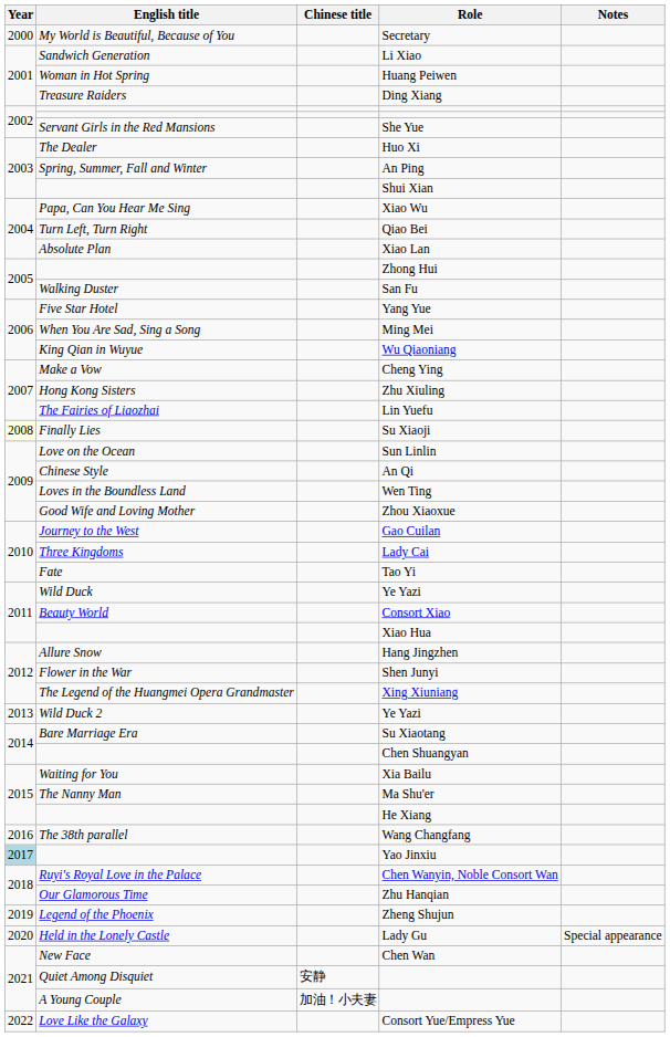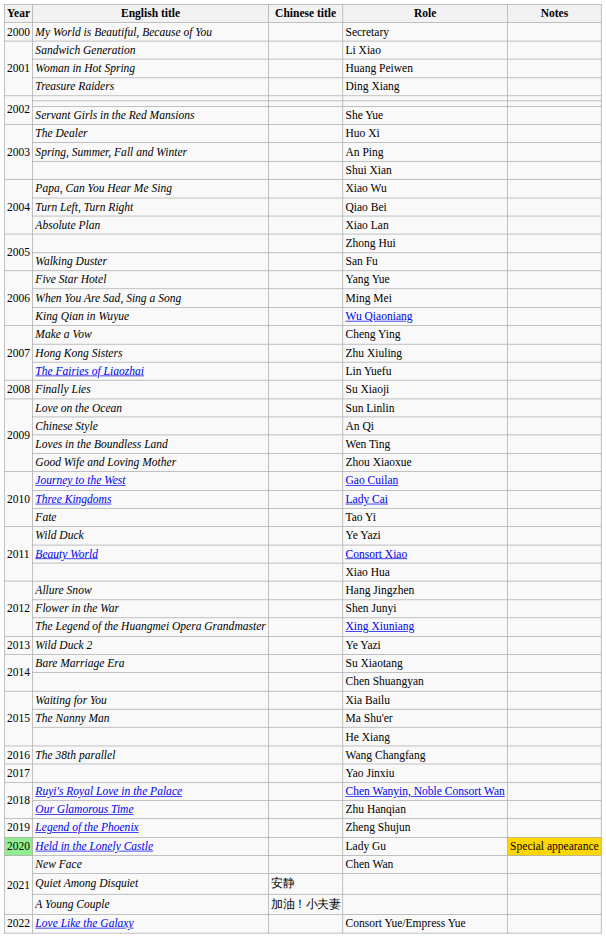Su Xiaoji | Year: lightyellow background -> no background
Yao Jinxiu | Year: lightblue background -> no background
Lady Gu | Year: no background -> lightgreen background
Lady Gu | Notes: no background -> gold background
